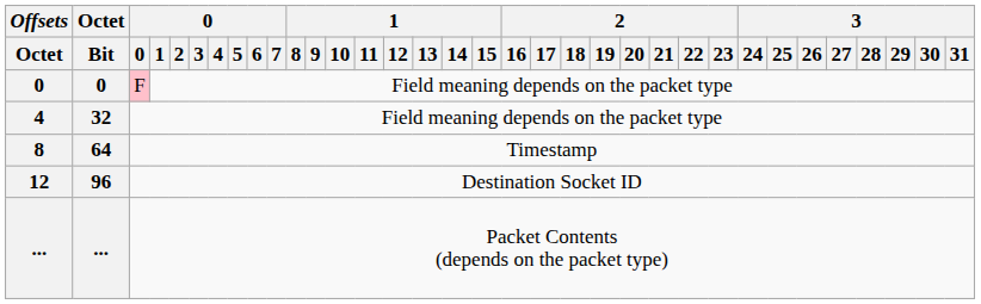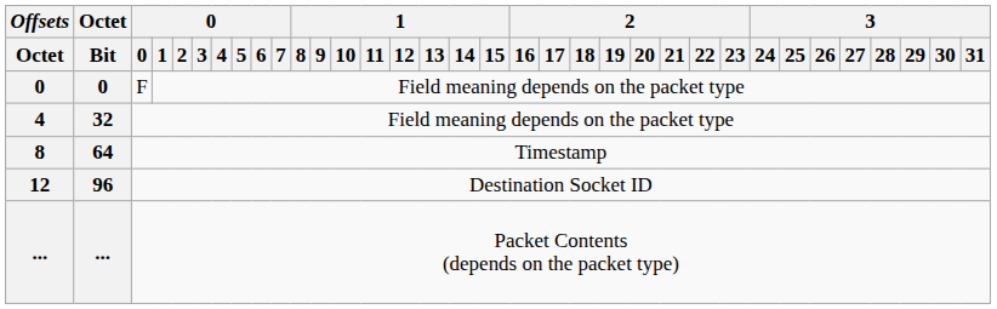F | 0: pink background -> no background
